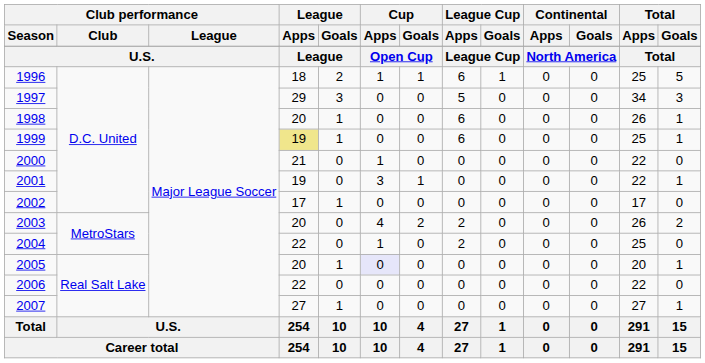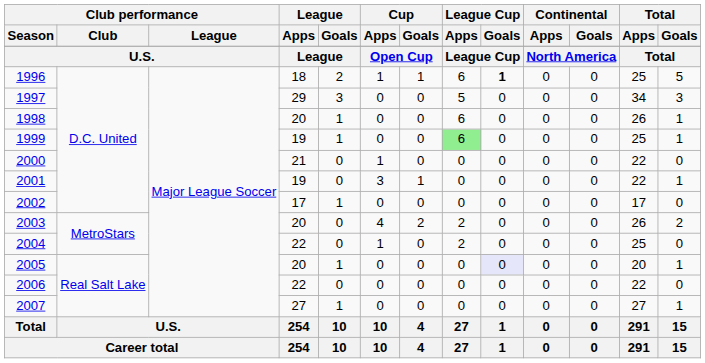1996 | League Cup / Goals: normal -> bold
1999 | League / Apps: khaki background -> no background
1999 | League Cup / Apps: no background -> lightgreen background
2005 | Cup / Apps: lavender background -> no background
2005 | League Cup / Goals: no background -> lavender background
